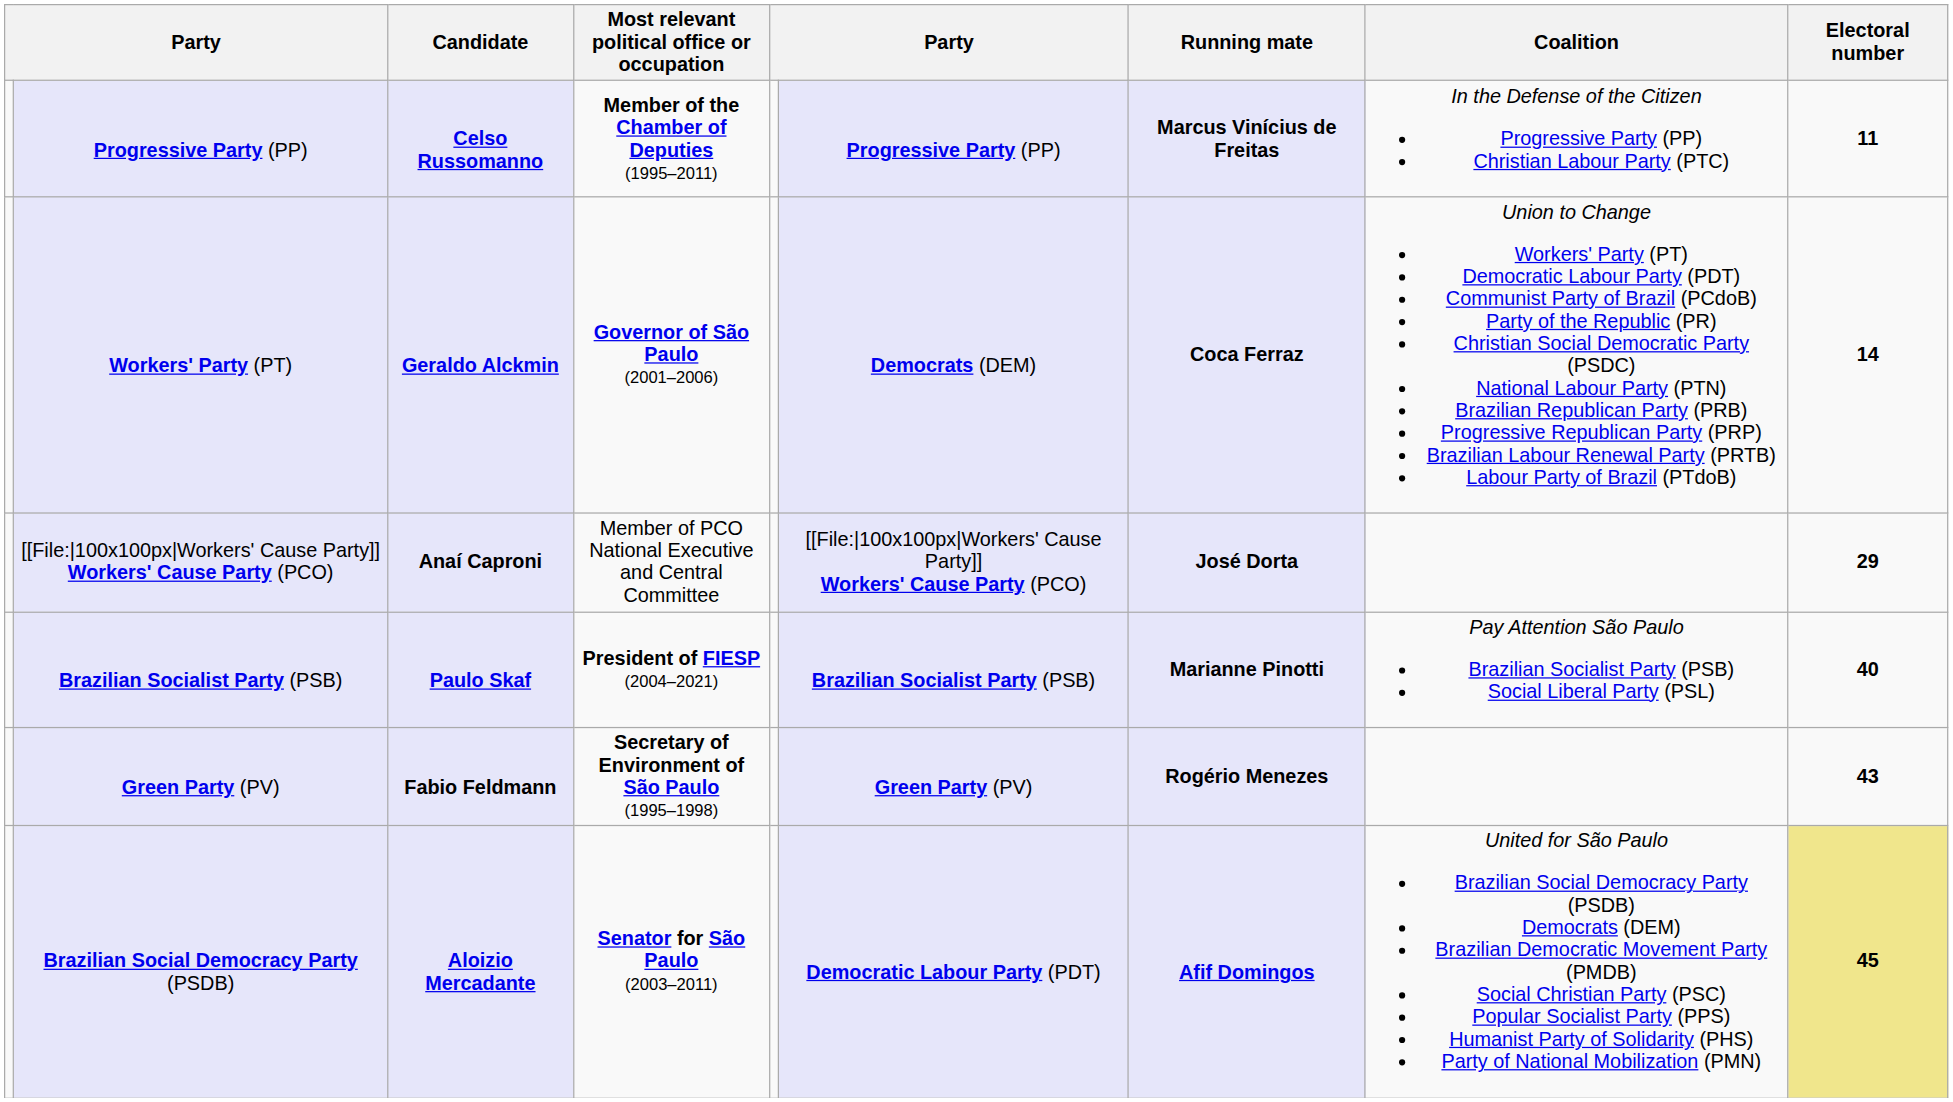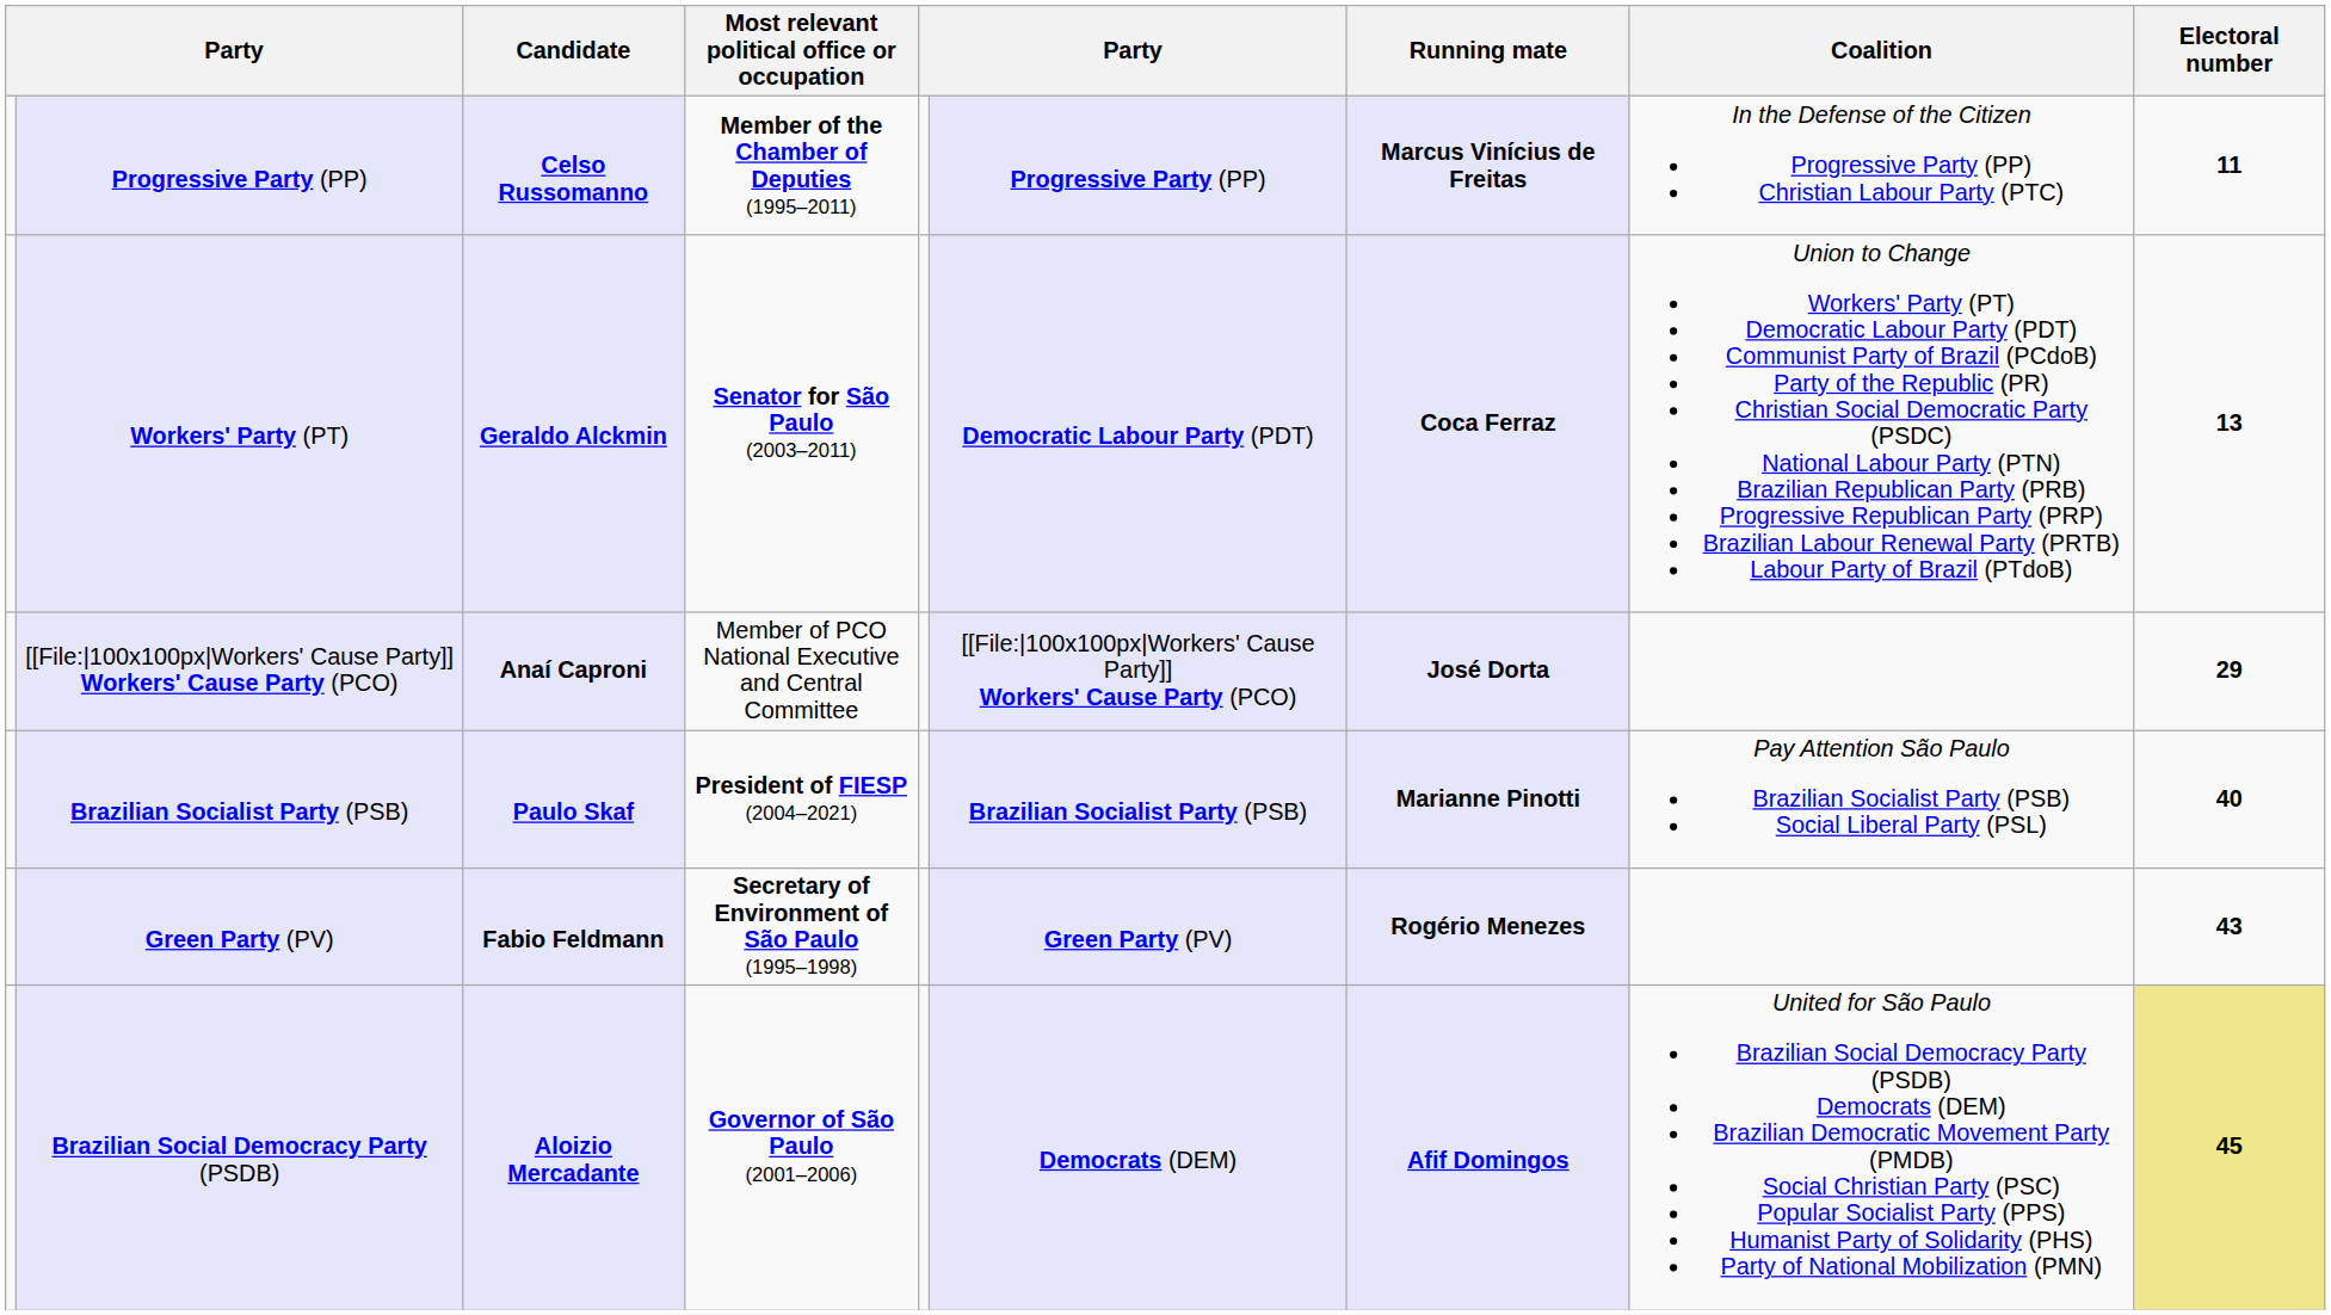Workers' Party (PT) | Most relevant political office or occupation: Governor of São Paulo (2001–2006) -> Senator for São Paulo (2003–2011)
Workers' Party (PT) | column 6: Democrats (DEM) -> Democratic Labour Party (PDT)
Workers' Party (PT) | Electoral number: 14 -> 13
Brazilian Social Democracy Party (PSDB) | Most relevant political office or occupation: Senator for São Paulo (2003–2011) -> Governor of São Paulo (2001–2006)
Brazilian Social Democracy Party (PSDB) | column 6: Democratic Labour Party (PDT) -> Democrats (DEM)
